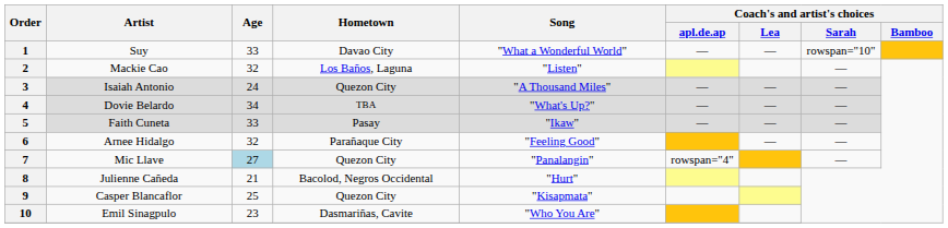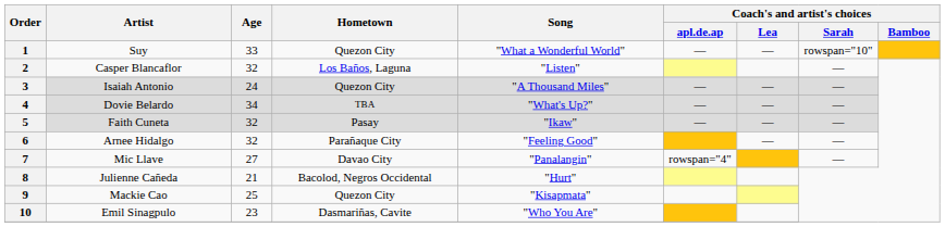1 | Hometown: Davao City -> Quezon City
2 | Artist: Mackie Cao -> Casper Blancaflor
5 | Age: 33 -> 32
7 | Age: lightblue background -> no background
7 | Hometown: Quezon City -> Davao City
9 | Artist: Casper Blancaflor -> Mackie Cao
